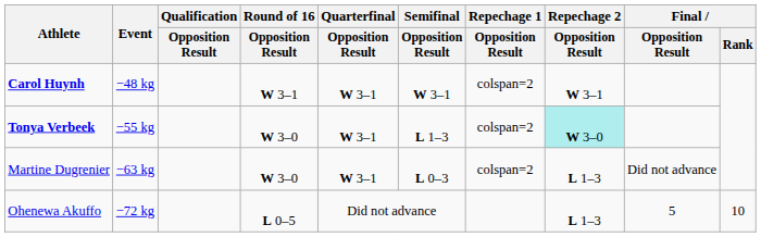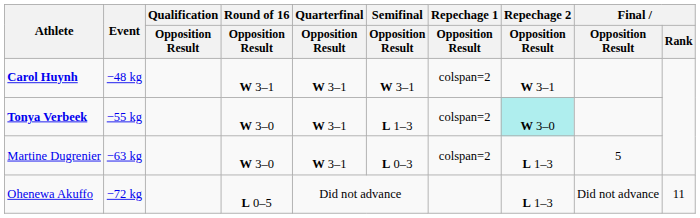Martine Dugrenier | Final / Opposition Result: Did not advance -> 5
Ohenewa Akuffo | Final / Opposition Result: 5 -> Did not advance
Ohenewa Akuffo | Final / Rank: 10 -> 11
